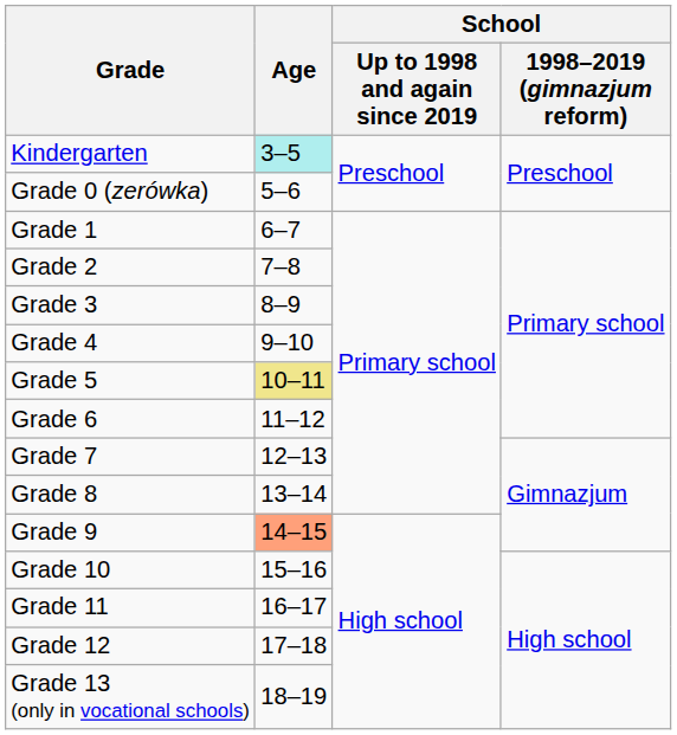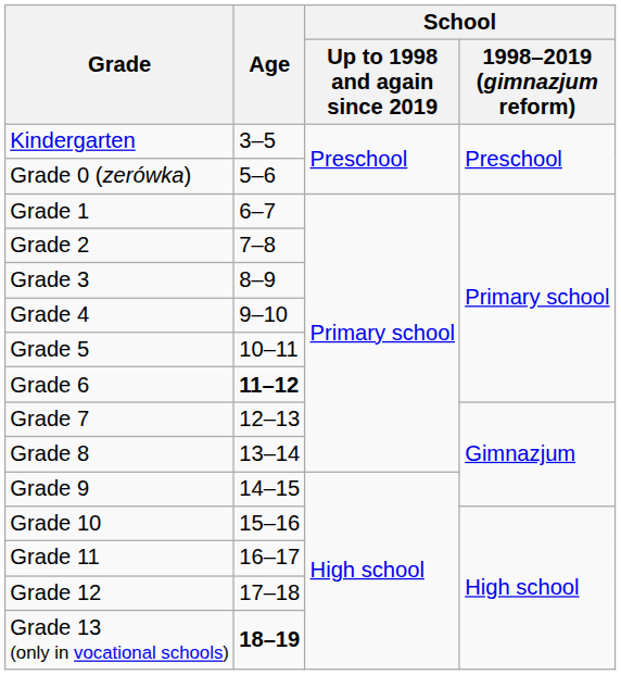Kindergarten | Age: paleturquoise background -> no background
Grade 5 | Age: khaki background -> no background
Grade 6 | Age: normal -> bold
Grade 9 | Age: lightsalmon background -> no background
Grade 13 (only in vocational schools) | Age: normal -> bold
